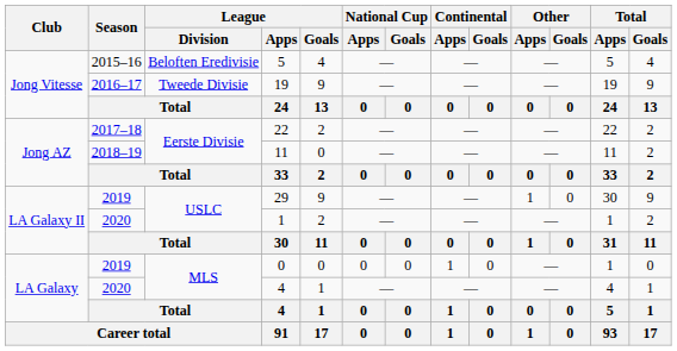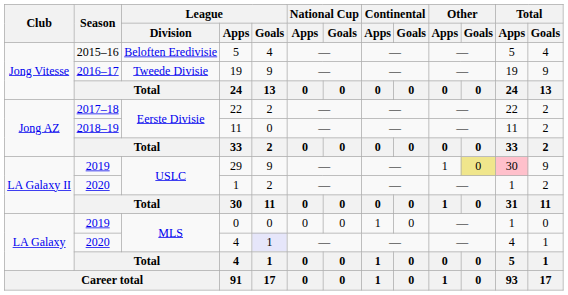29 | Other / Goals: no background -> khaki background
29 | Total / Apps: no background -> pink background
2020 / 4 | League / Goals: no background -> lavender background
